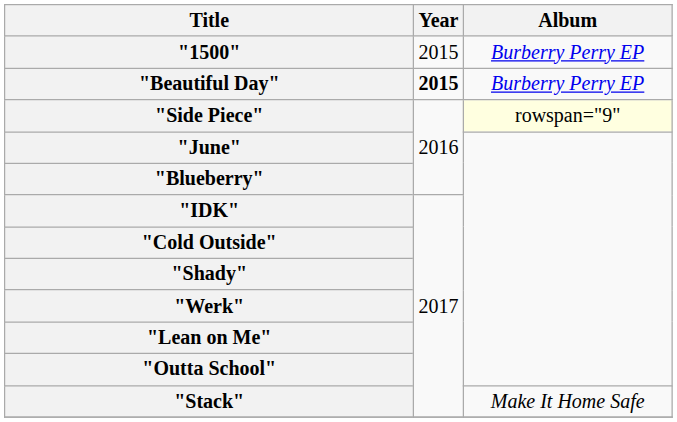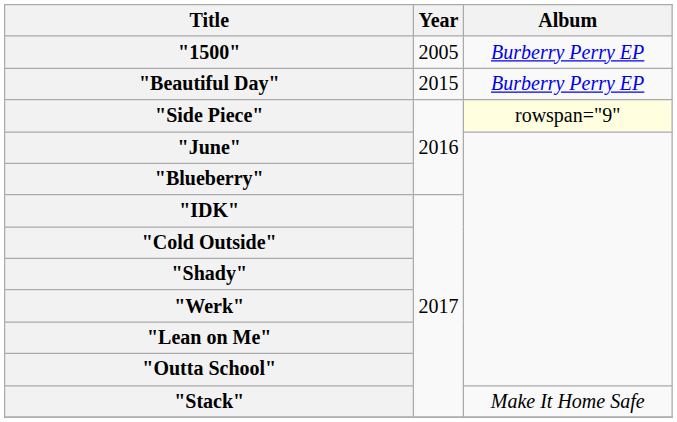"1500" | Year: 2015 -> 2005
"Beautiful Day" | Year: bold -> normal
